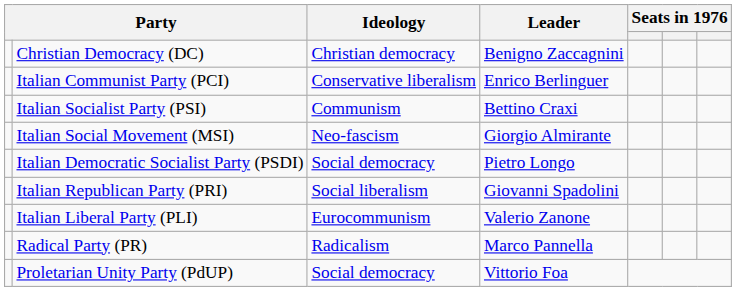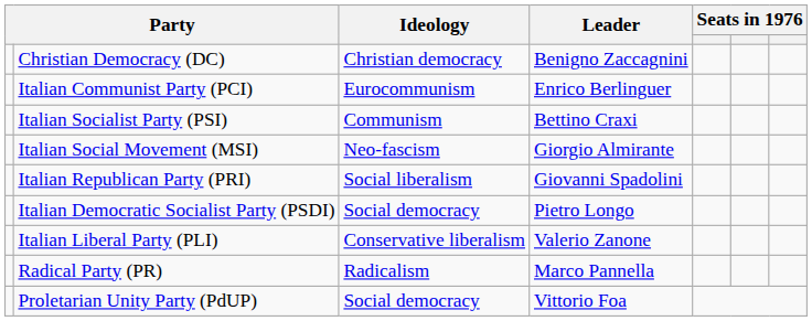Italian Communist Party (PCI) | Ideology: Conservative liberalism -> Eurocommunism
rows swapped: Italian Democratic Socialist Party (PSDI) <-> Italian Republican Party (PRI)
Italian Liberal Party (PLI) | Ideology: Eurocommunism -> Conservative liberalism
